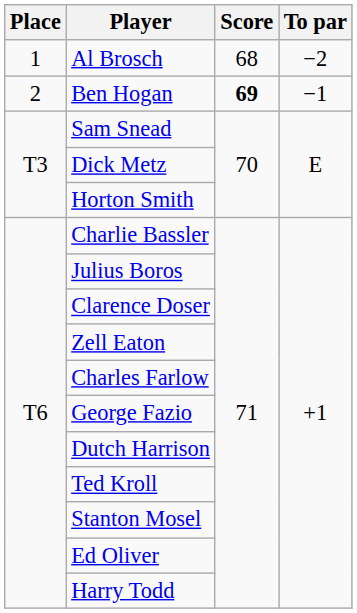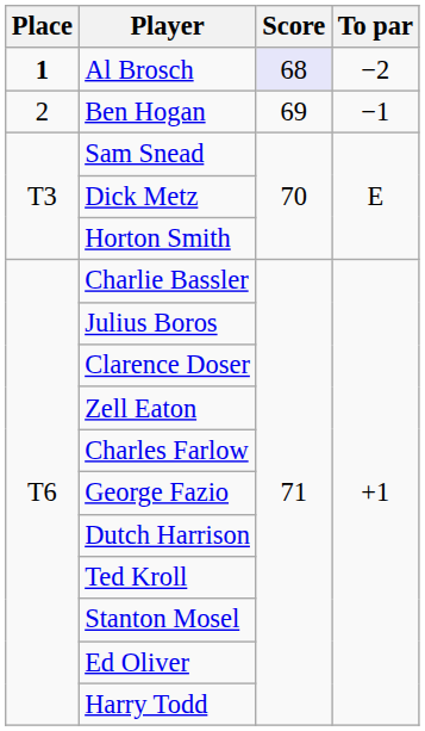Al Brosch | Place: normal -> bold
Al Brosch | Score: no background -> lavender background
Ben Hogan | Score: bold -> normal
